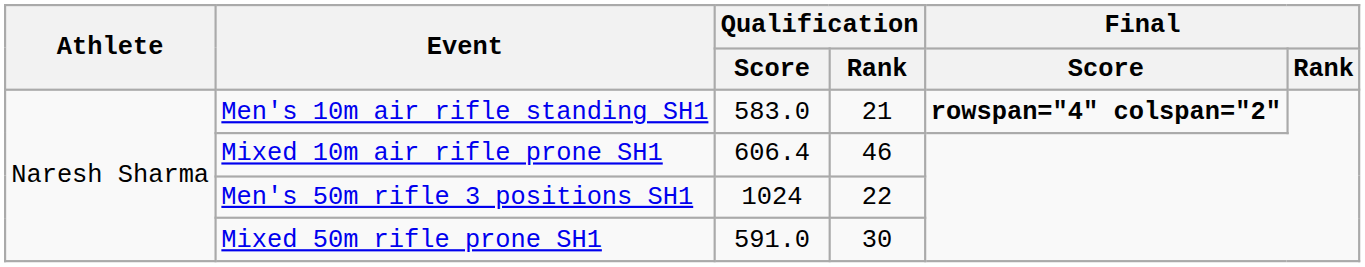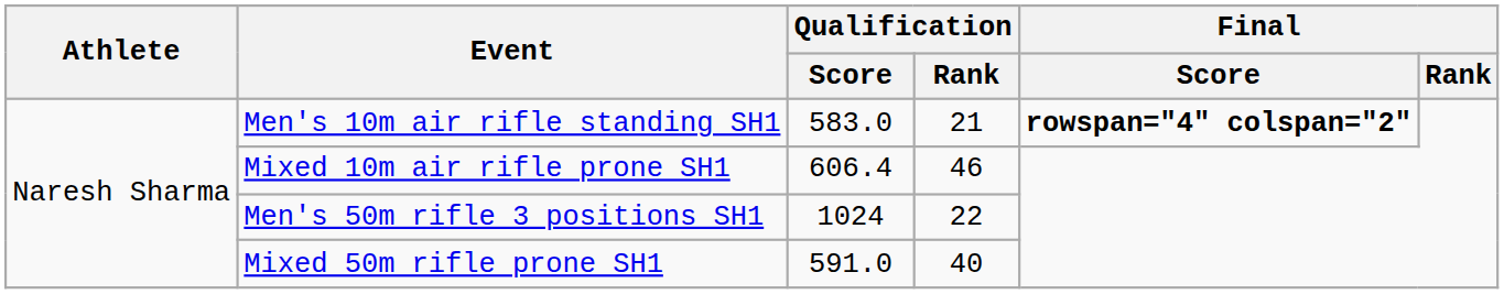Mixed 50m rifle prone SH1 | Qualification / Rank: 30 -> 40
